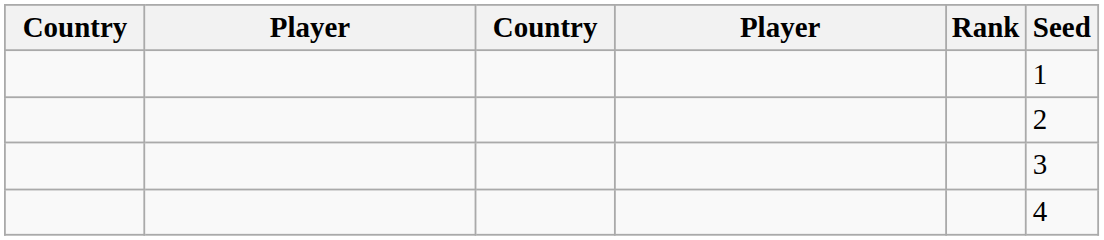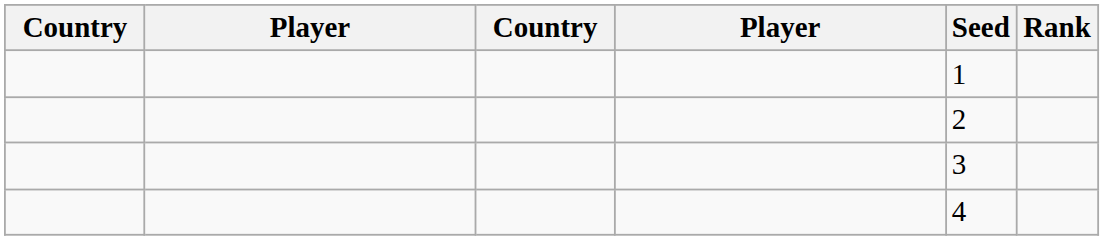columns swapped: Rank <-> Seed
